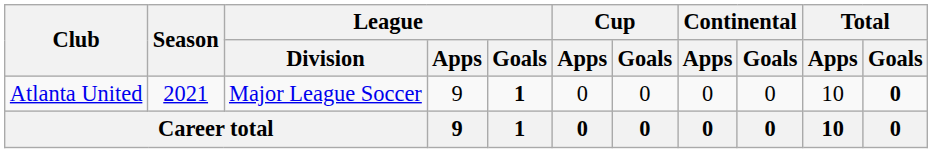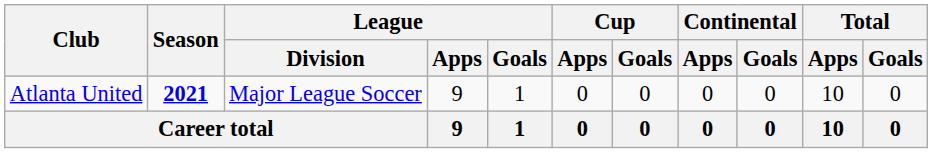Atlanta United | Season: normal -> bold
Atlanta United | League / Goals: bold -> normal
Atlanta United | Total / Goals: bold -> normal
